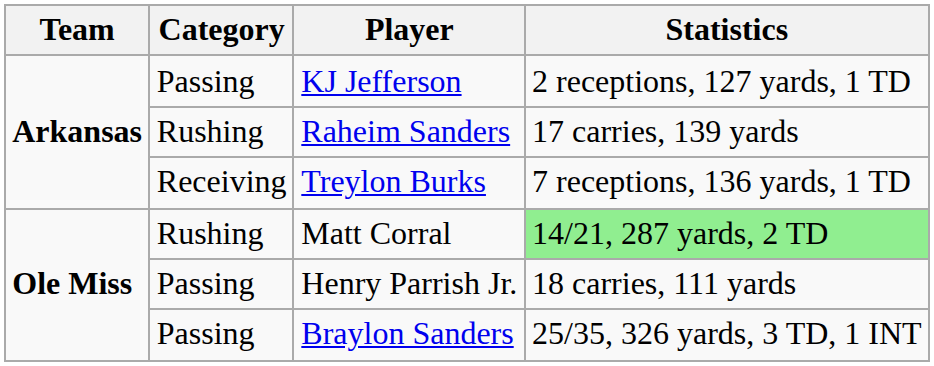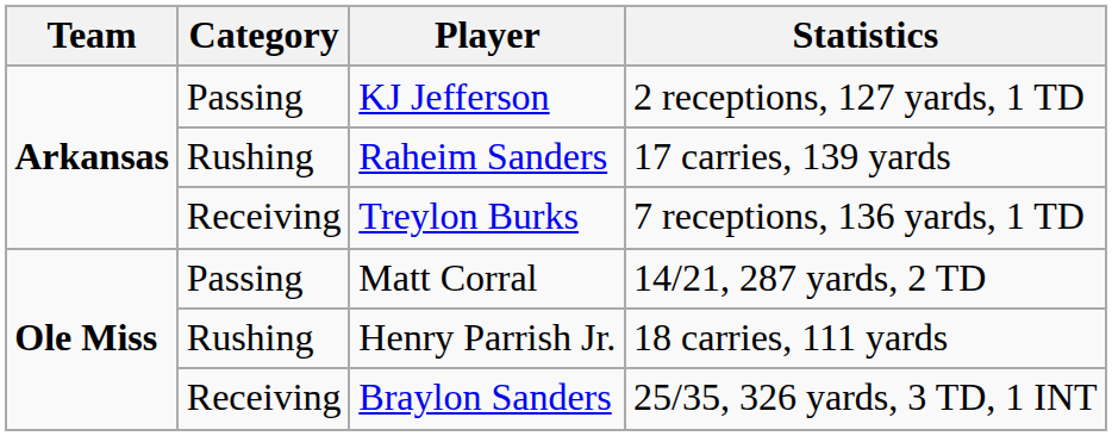Matt Corral | Category: Rushing -> Passing
Matt Corral | Statistics: lightgreen background -> no background
Henry Parrish Jr. | Category: Passing -> Rushing
Braylon Sanders | Category: Passing -> Receiving
